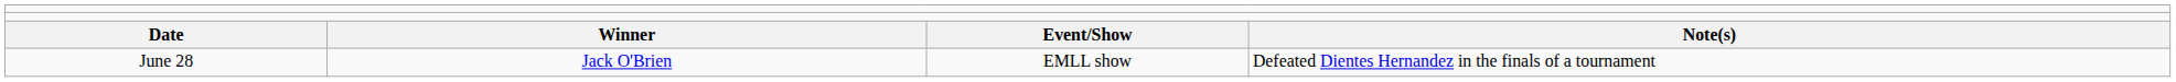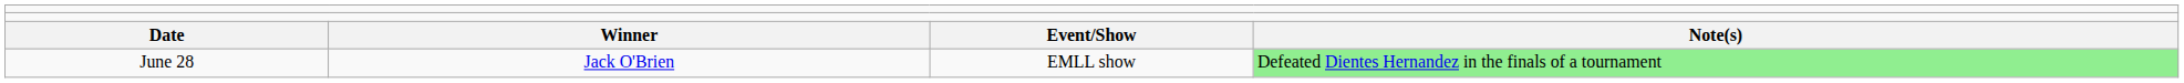June 28 | column 4: no background -> lightgreen background
